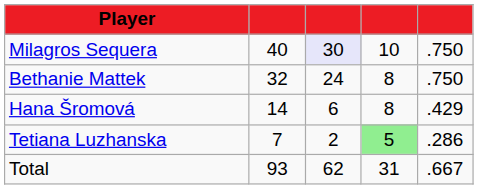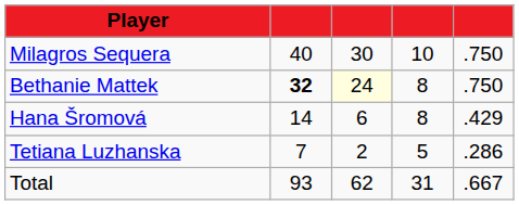Milagros Sequera | column 3: lavender background -> no background
Bethanie Mattek | column 2: normal -> bold
Bethanie Mattek | column 3: no background -> lightyellow background
Tetiana Luzhanska | column 4: lightgreen background -> no background
